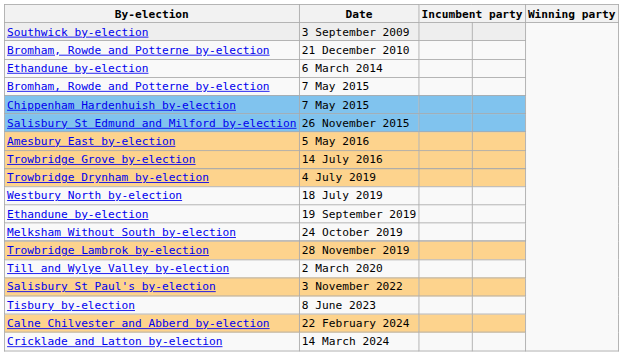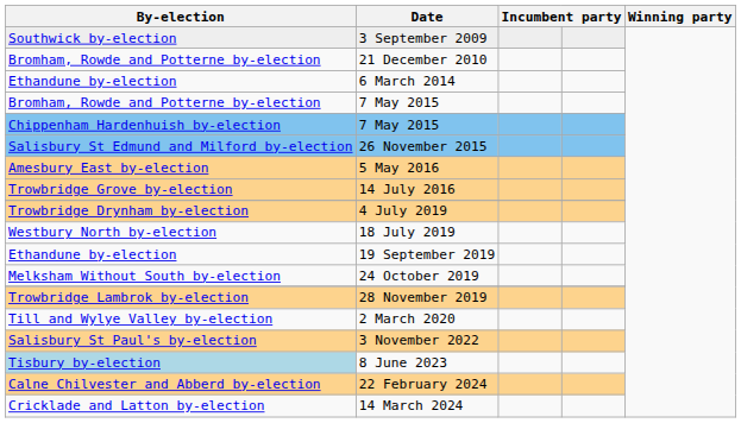8 June 2023 | By-election: no background -> lightblue background
